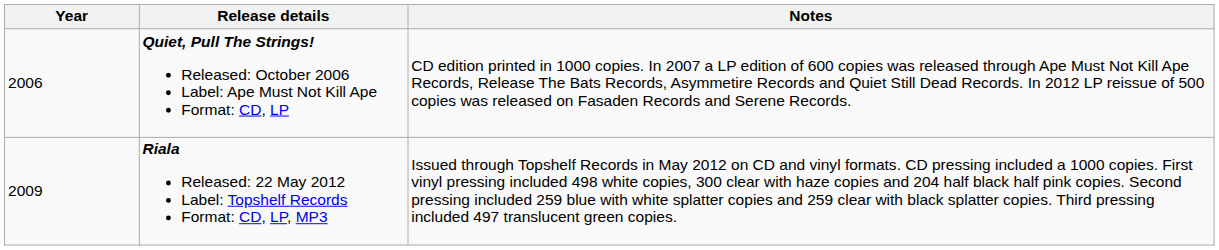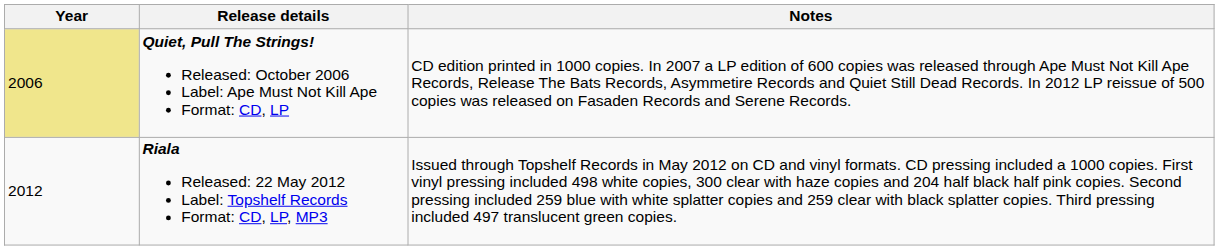row 2 | Year: no background -> khaki background
row 3 | Year: 2009 -> 2012
